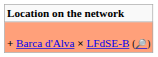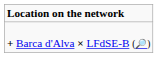row 2 | column 1: lightsalmon background -> no background
